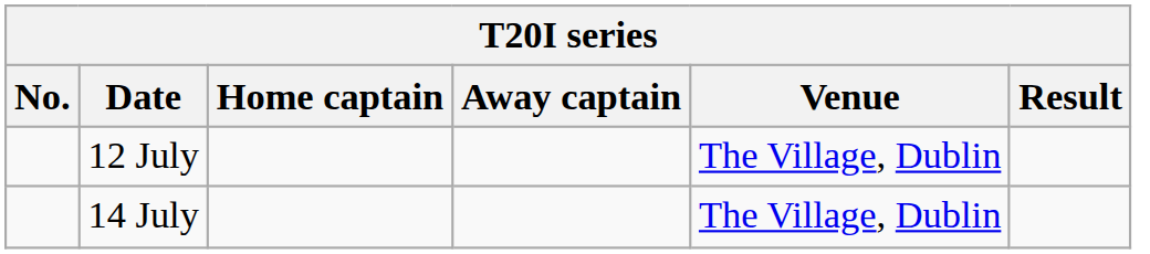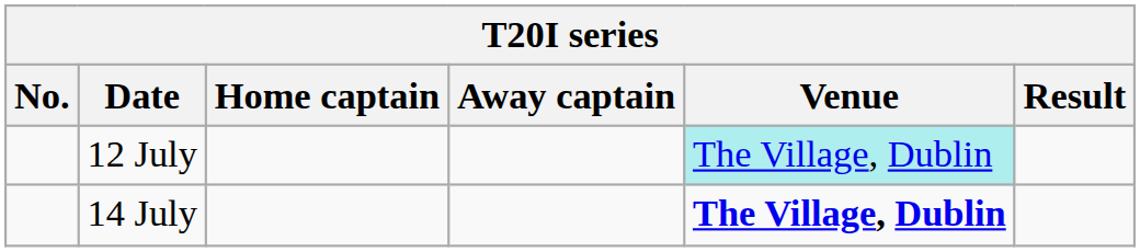12 July | Venue: no background -> paleturquoise background
14 July | Venue: normal -> bold
